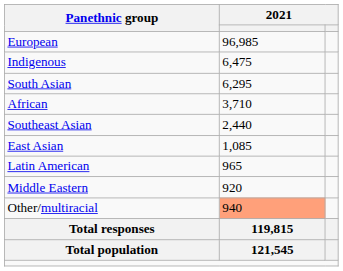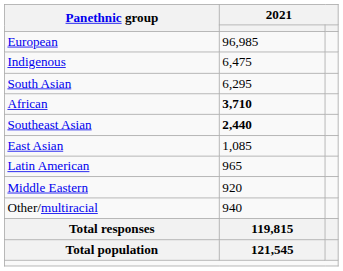African | column 2: normal -> bold
Southeast Asian | column 2: normal -> bold
Other/multiracial | column 2: lightsalmon background -> no background
